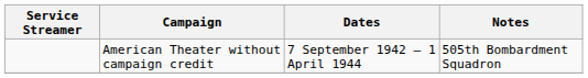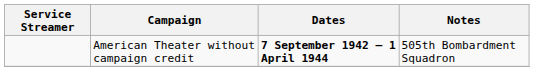American Theater without campaign credit | Dates: normal -> bold
